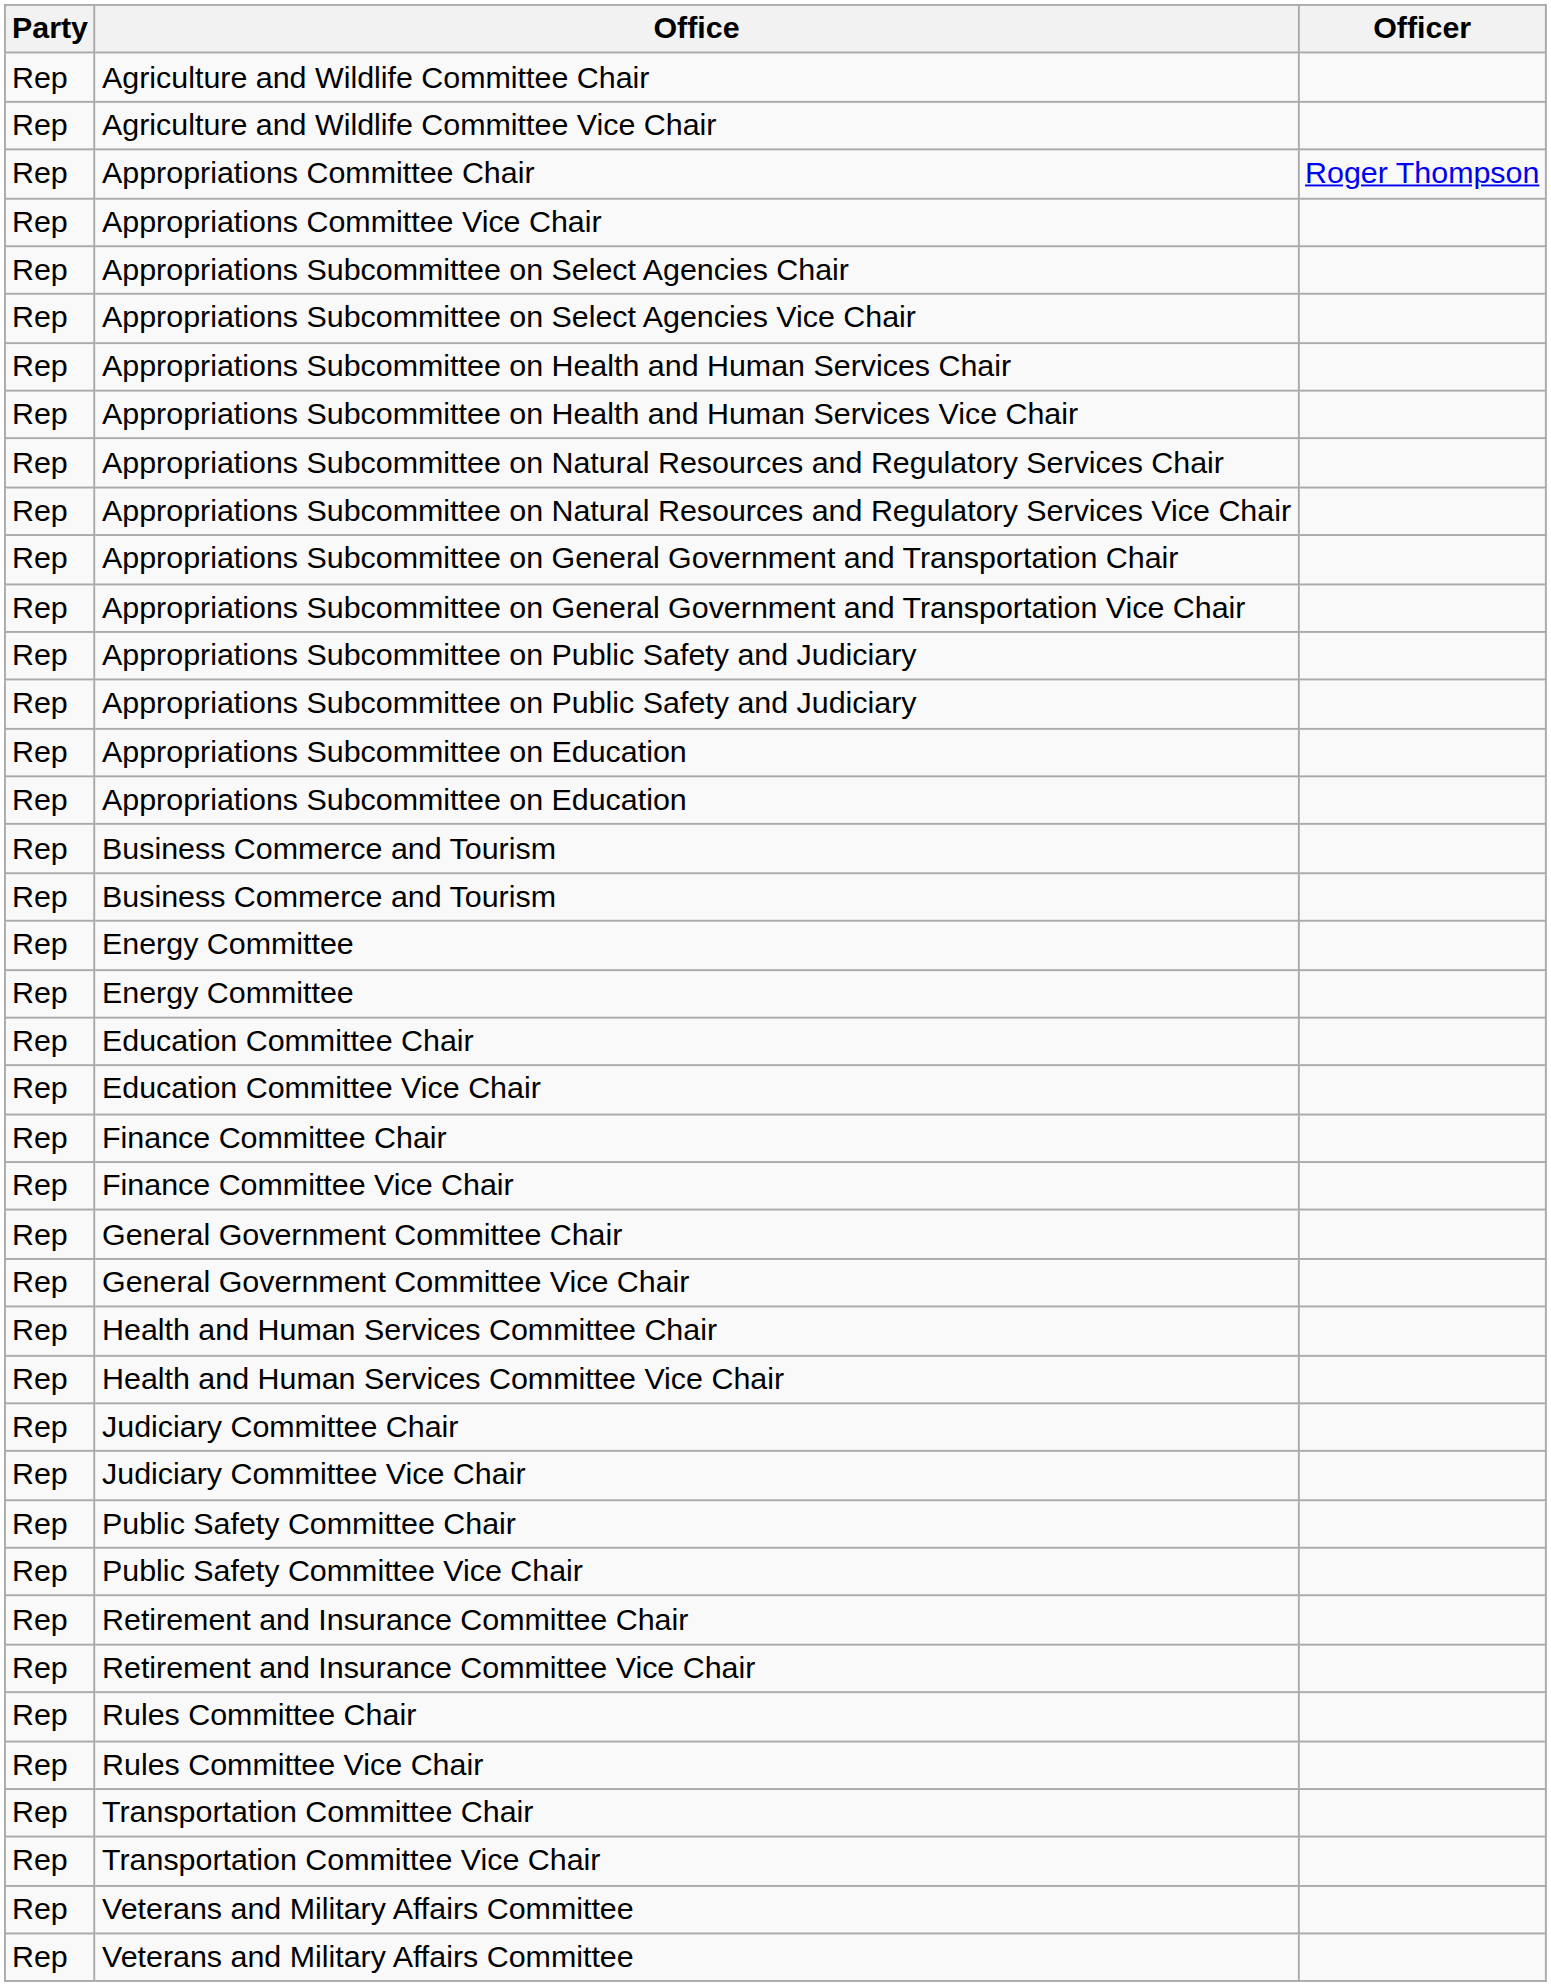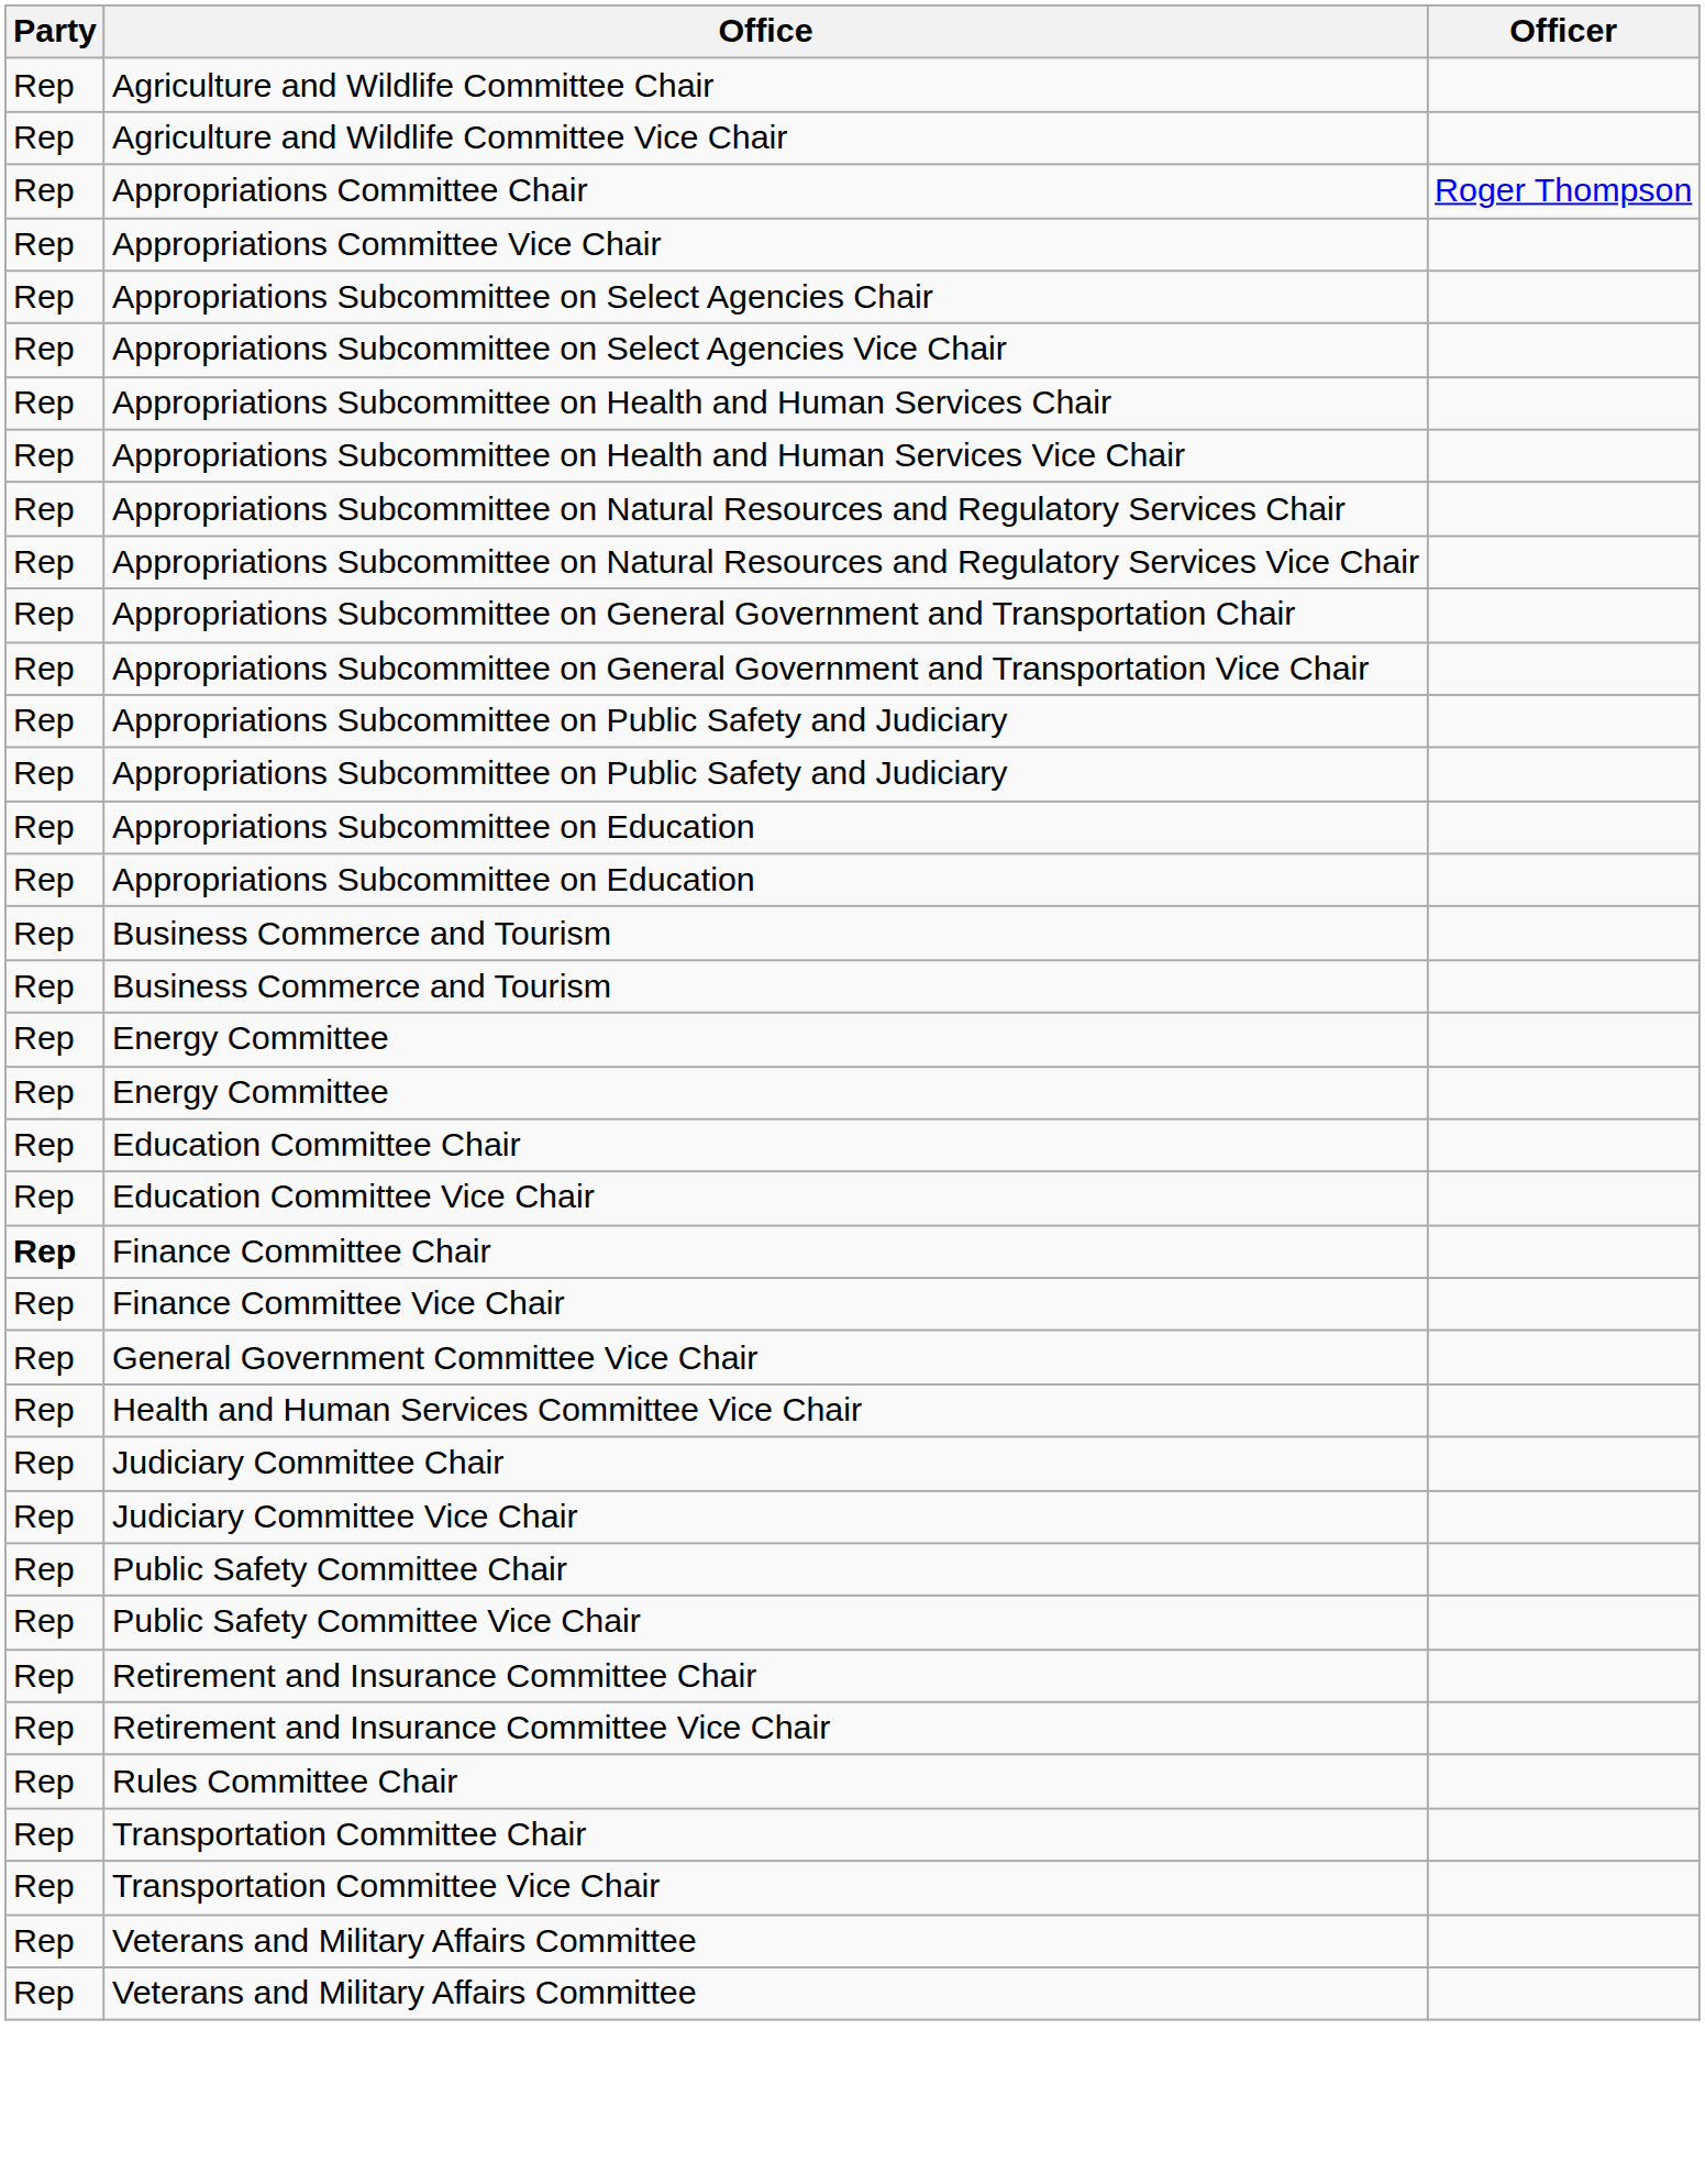Finance Committee Chair | Party: normal -> bold
- row: Rep | General Government Committee Chair
- row: Rep | Health and Human Services Committee Chair
- row: Rep | Rules Committee Vice Chair
